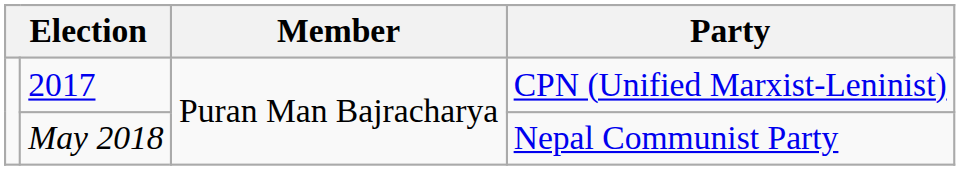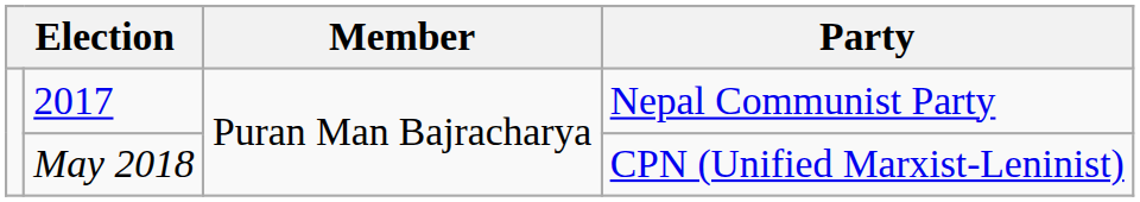2017 | Party: CPN (Unified Marxist-Leninist) -> Nepal Communist Party
May 2018 | Party: Nepal Communist Party -> CPN (Unified Marxist-Leninist)
